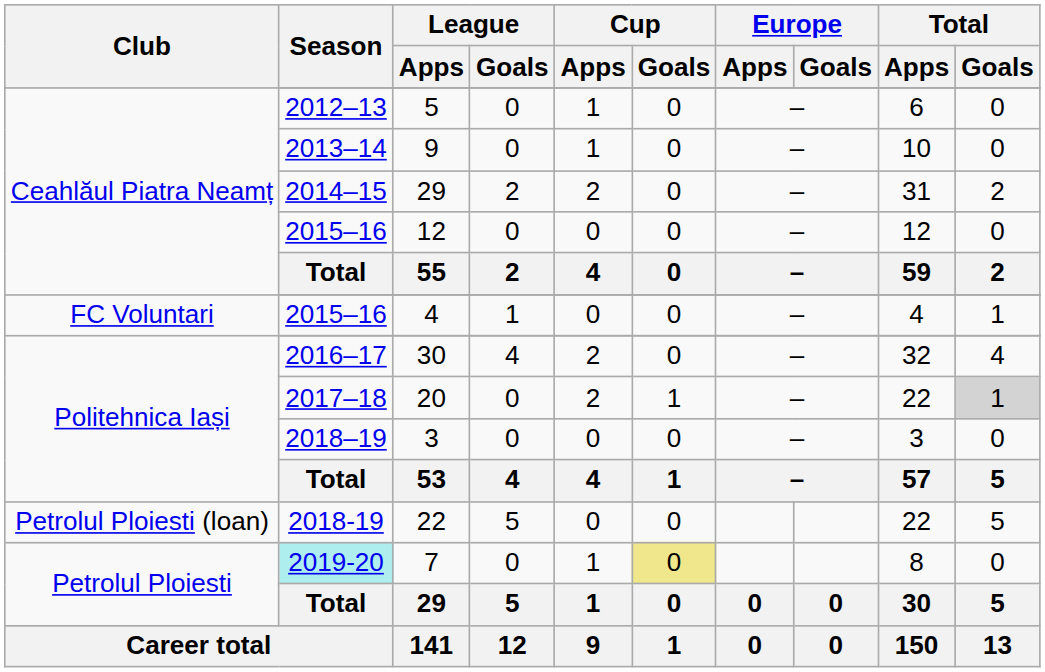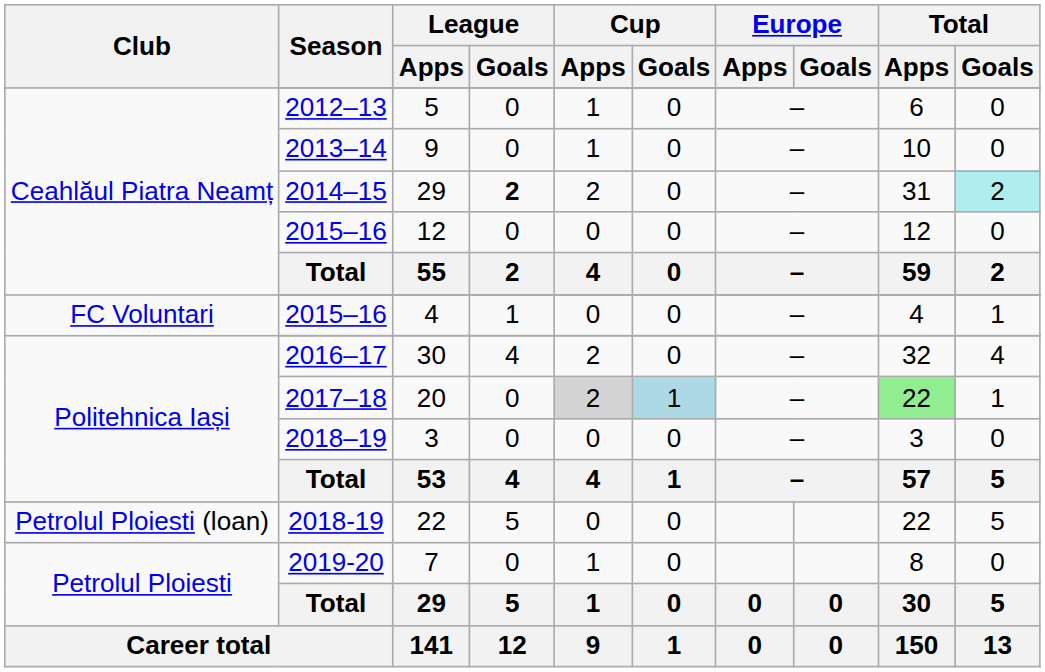Ceahlăul Piatra Neamț / 29 | League / Goals: normal -> bold
Ceahlăul Piatra Neamț / 29 | Total / Goals: no background -> paleturquoise background
20 | Cup / Apps: no background -> lightgrey background
20 | Cup / Goals: no background -> lightblue background
20 | Total / Apps: no background -> lightgreen background
20 | Total / Goals: lightgrey background -> no background
7 | Season: paleturquoise background -> no background
7 | Cup / Goals: khaki background -> no background
